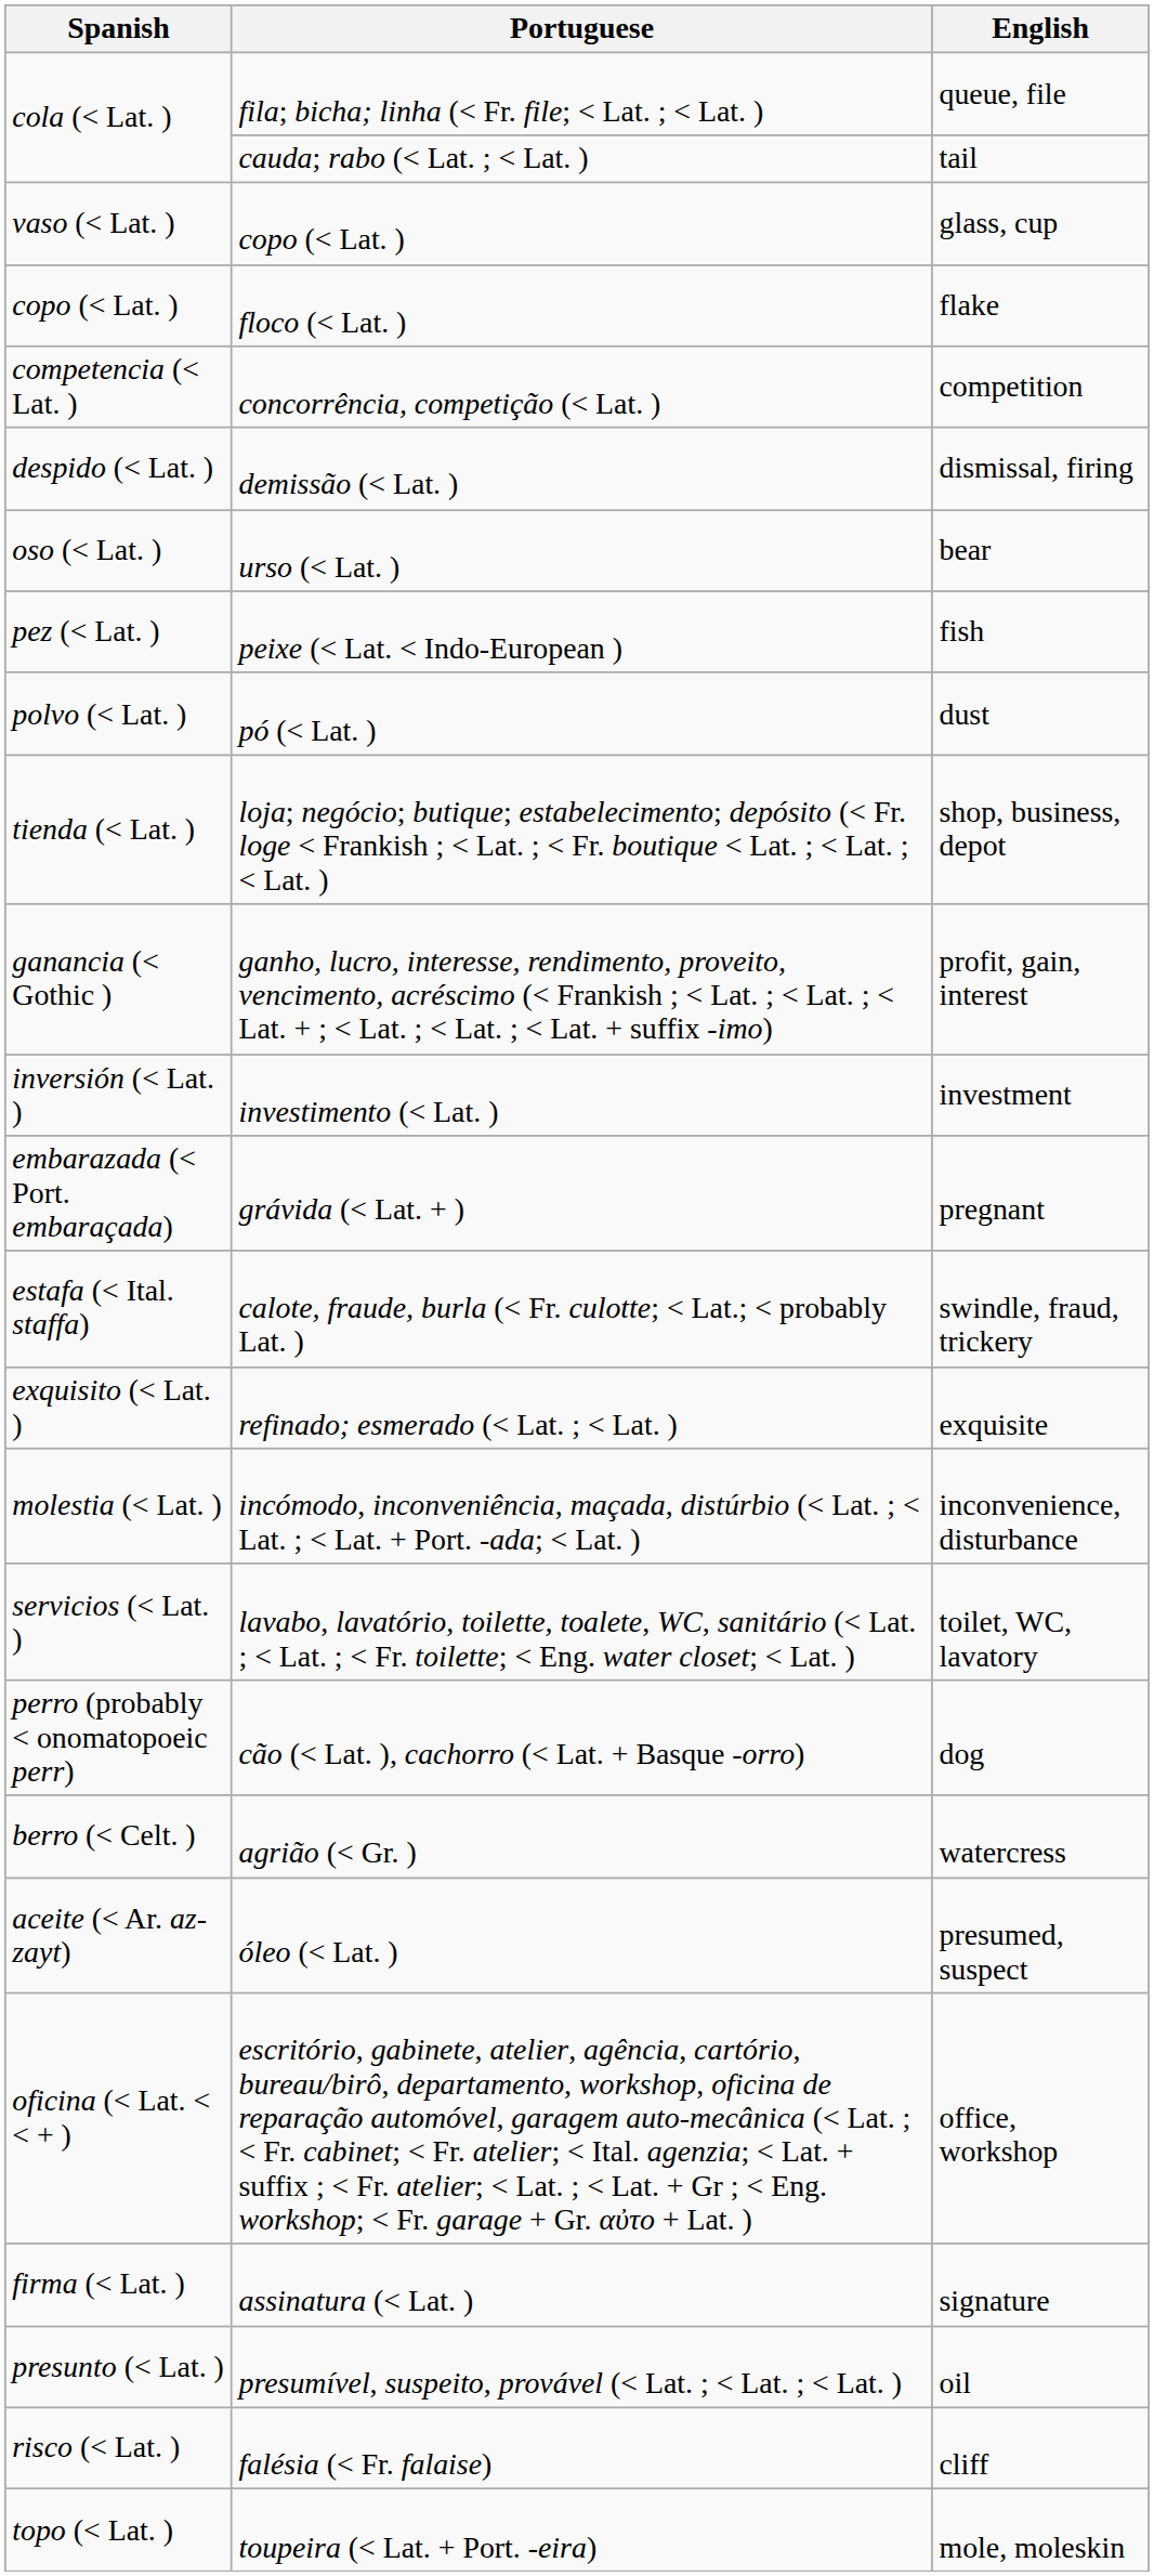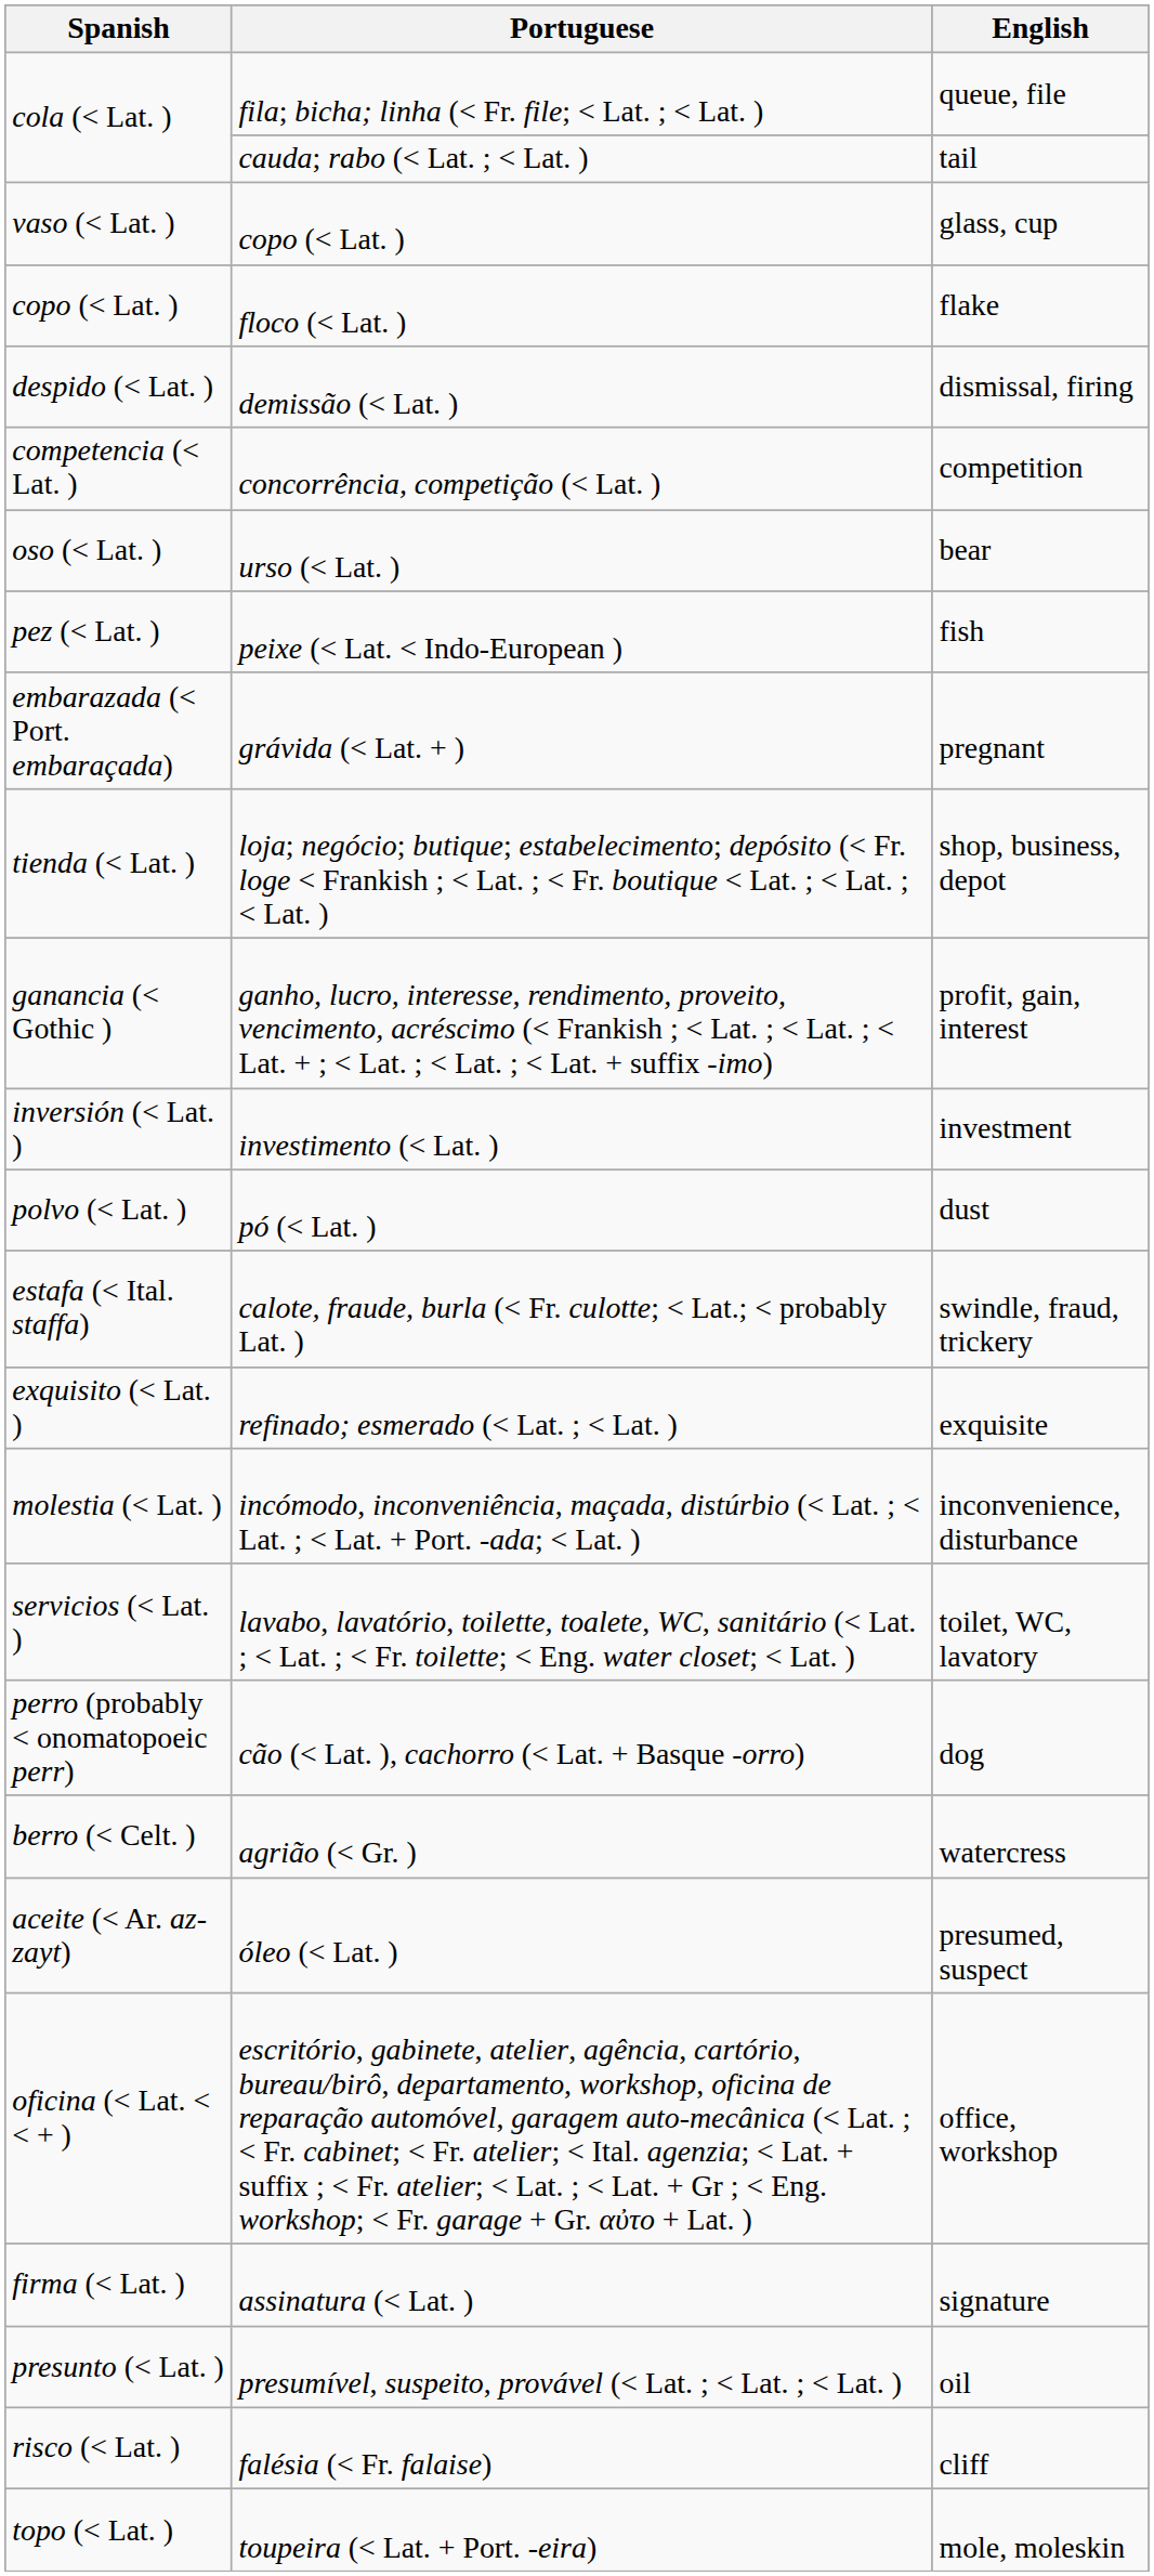rows swapped: concorrência, competição (< Lat. ) <-> demissão (< Lat. )
rows swapped: pó (< Lat. ) <-> grávida (< Lat. + )
